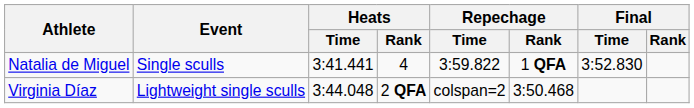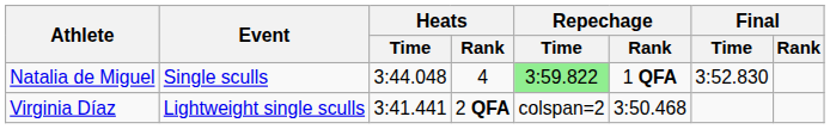Natalia de Miguel | Heats / Time: 3:41.441 -> 3:44.048
Natalia de Miguel | Repechage / Time: no background -> lightgreen background
Virginia Díaz | Heats / Time: 3:44.048 -> 3:41.441
